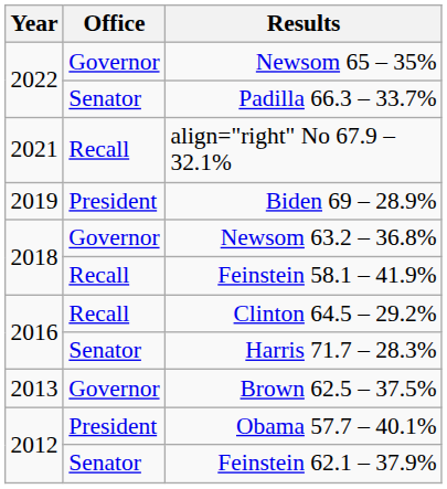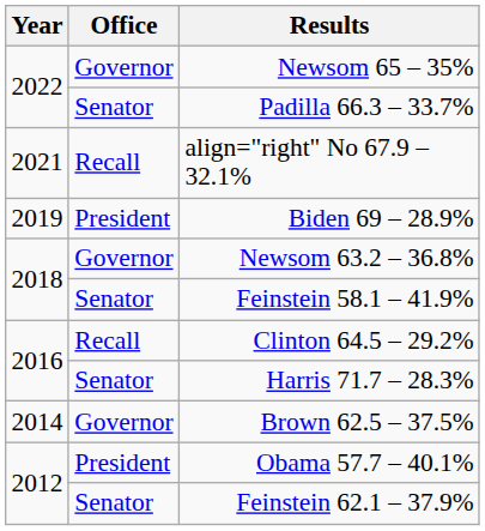Feinstein 58.1 – 41.9% | Office: Recall -> Senator
Brown 62.5 – 37.5% | Year: 2013 -> 2014
